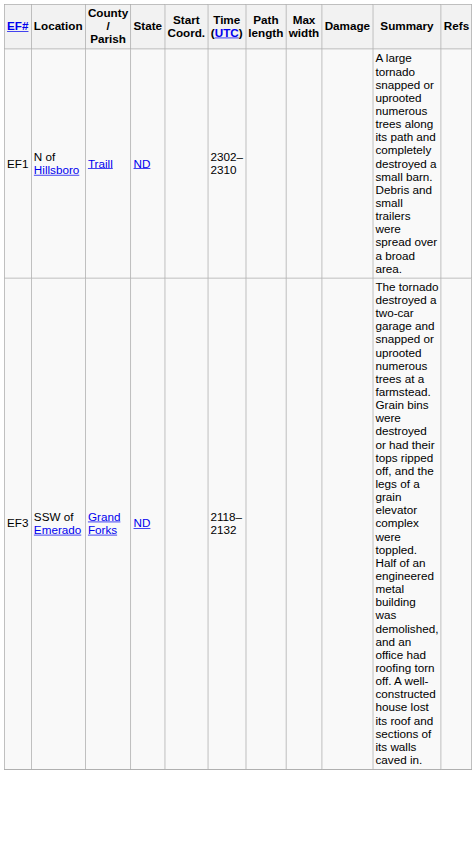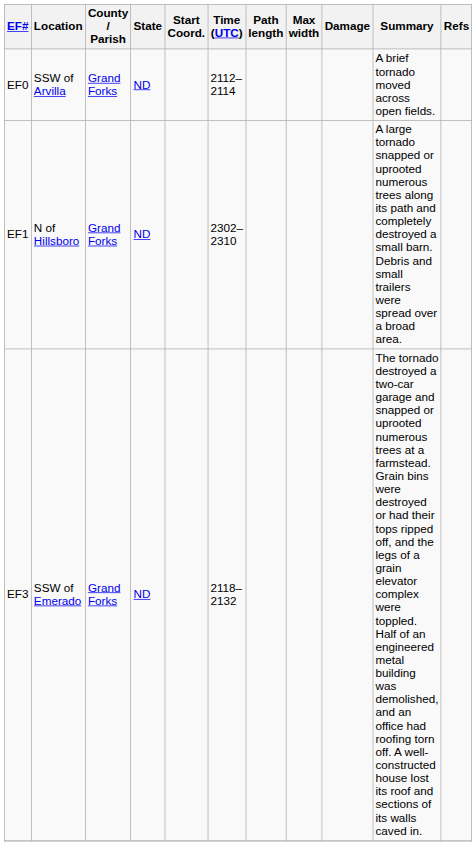+ row: EF0 | SSW of Arvilla | Grand Forks | ND | 2112–2114 | A brief tornado moved across open fields.
EF1 | County / Parish: Traill -> Grand Forks
